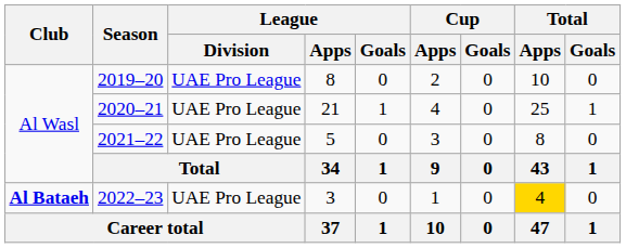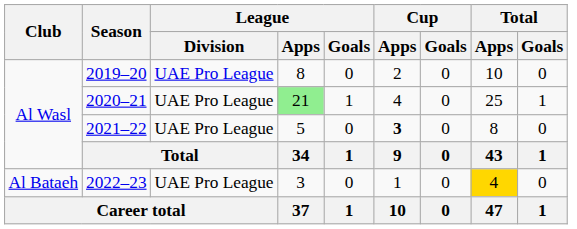2020–21 | League / Apps: no background -> lightgreen background
2021–22 | Cup / Apps: normal -> bold
2022–23 | Club: bold -> normal
